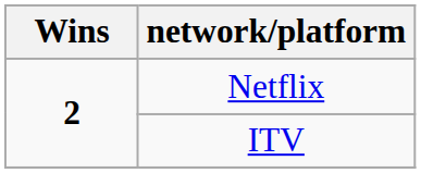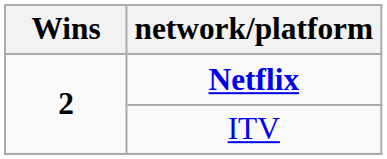Netflix | network/platform: normal -> bold
